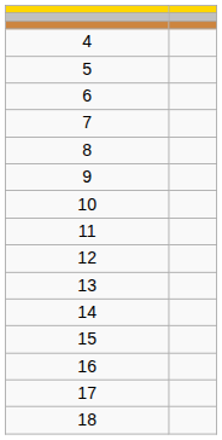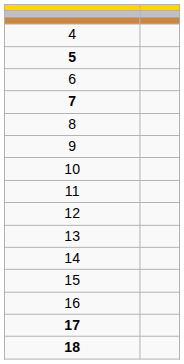row 5 | column 1: normal -> bold
row 7 | column 1: normal -> bold
row 17 | column 1: normal -> bold
row 18 | column 1: normal -> bold
